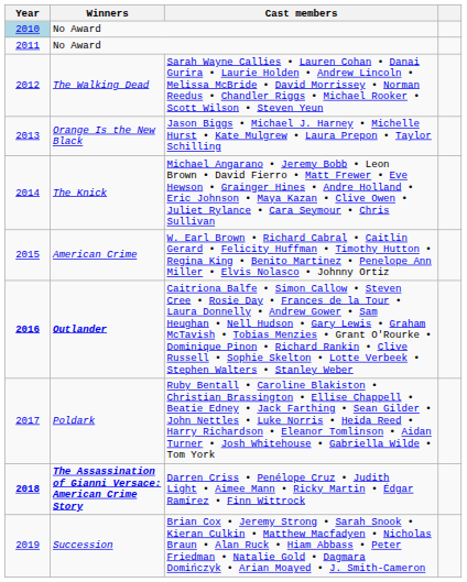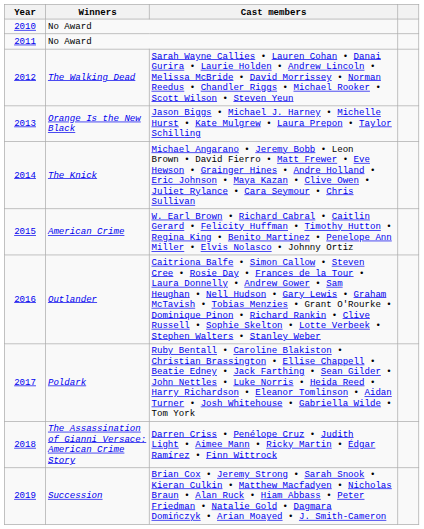2010 / No Award | Year: lightblue background -> no background
Outlander | Year: bold -> normal
Outlander | Winners: bold -> normal
The Assassination of Gianni Versace: American Crime Story | Year: bold -> normal
The Assassination of Gianni Versace: American Crime Story | Winners: bold -> normal
